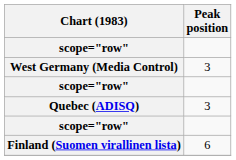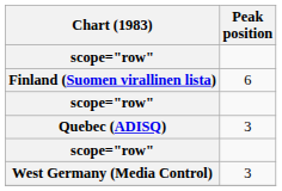rows swapped: Finland (Suomen virallinen lista) <-> West Germany (Media Control)
